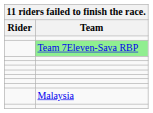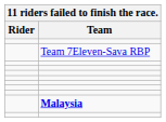Team 7Eleven-Sava RBP | Team: lightgreen background -> no background
Malaysia | Team: normal -> bold
